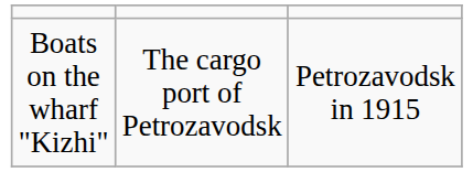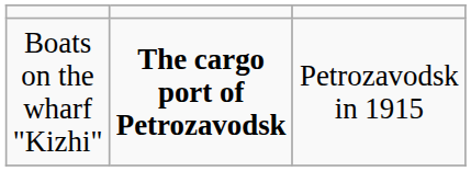Boats on the wharf "Kizhi" | column 2: normal -> bold
